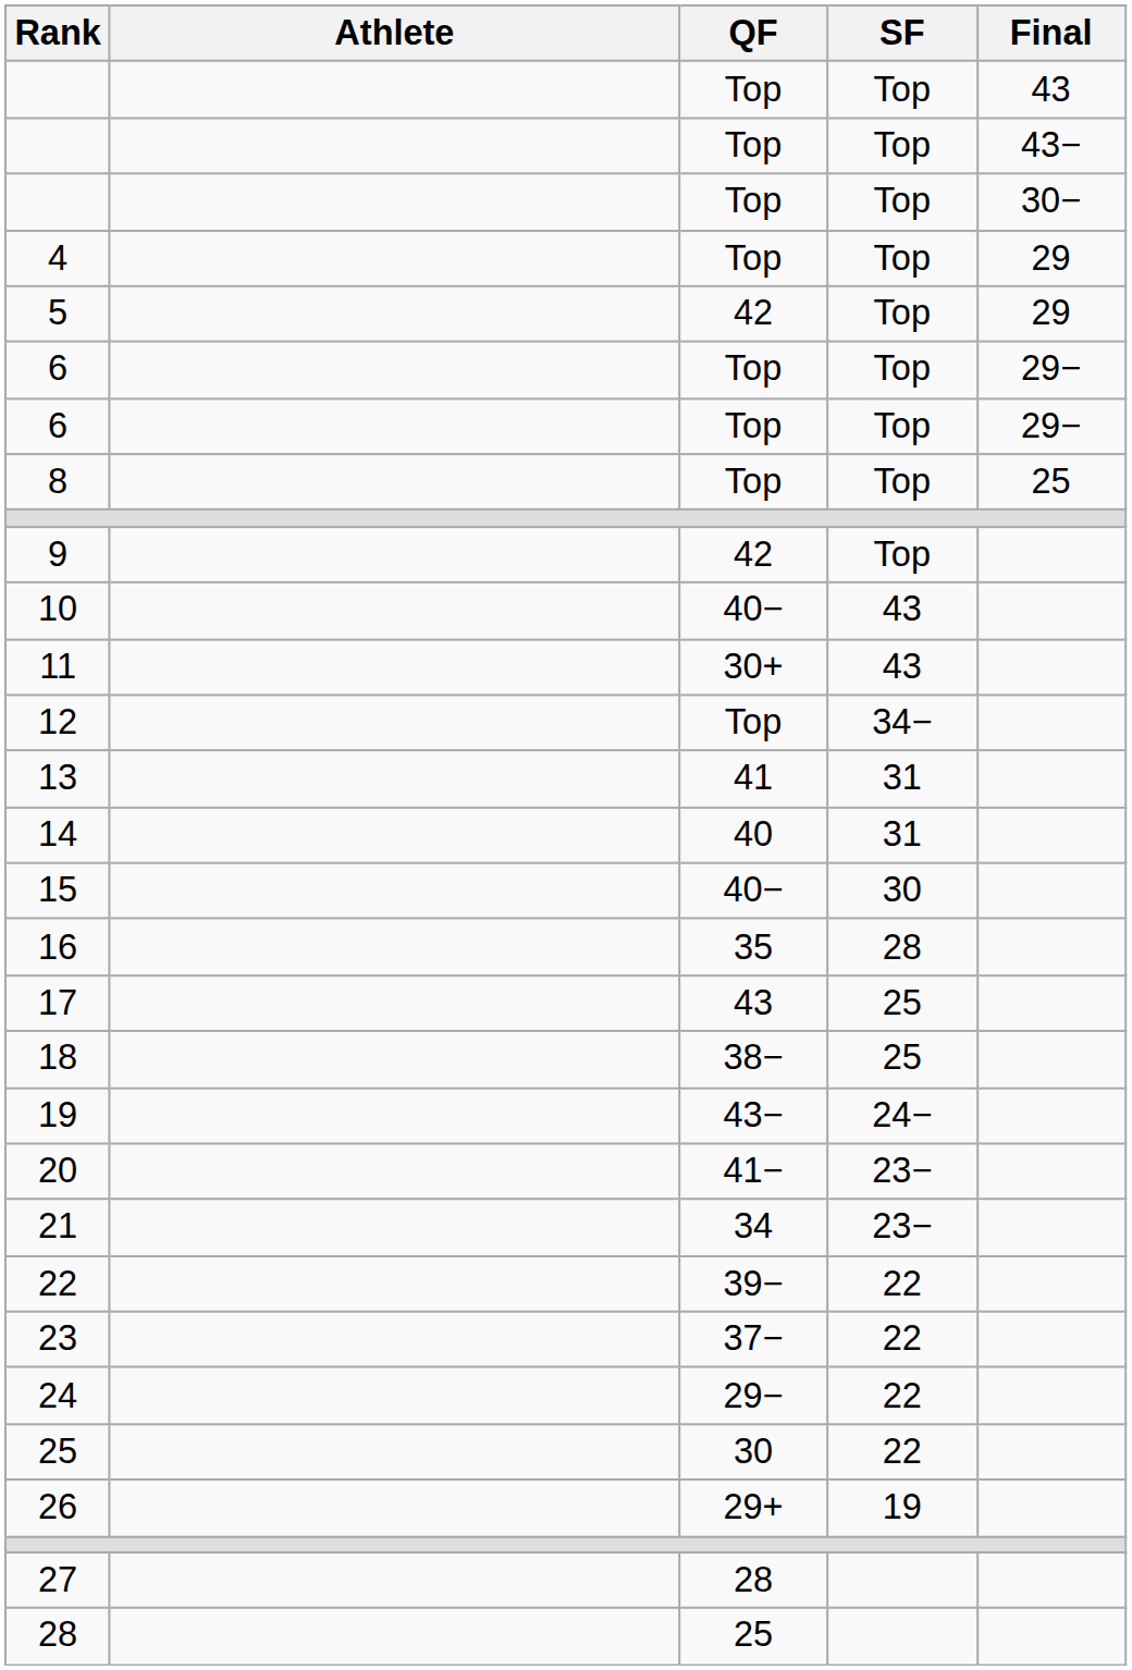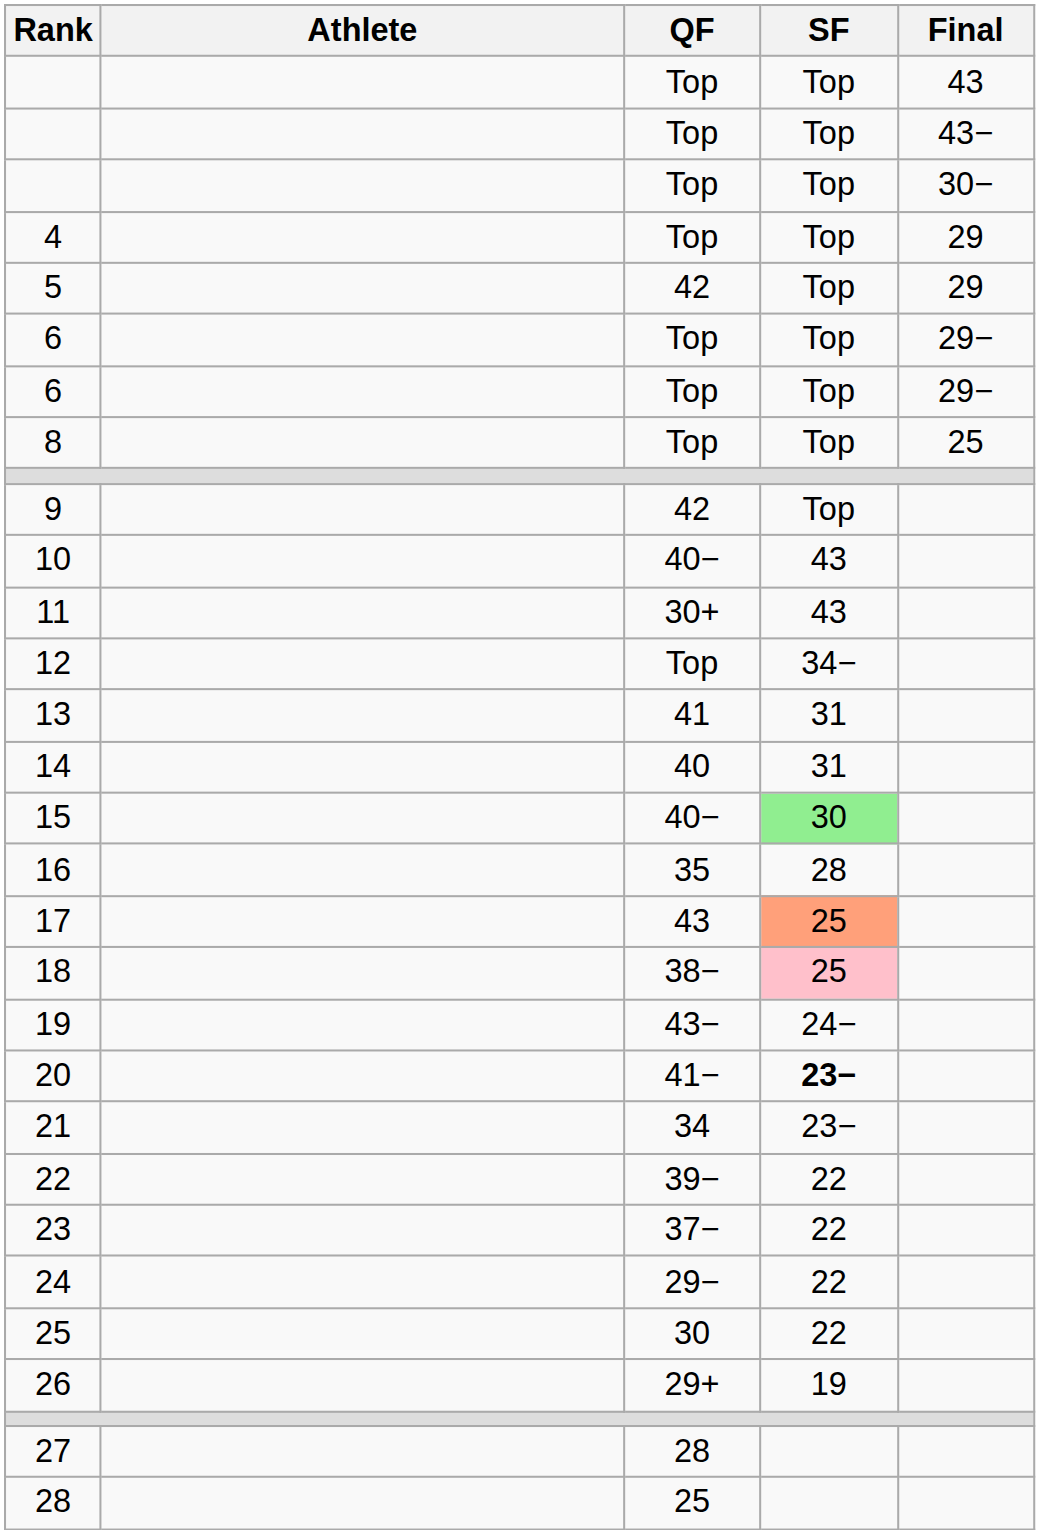15 | SF: no background -> lightgreen background
17 | SF: no background -> lightsalmon background
18 | SF: no background -> pink background
20 | SF: normal -> bold
